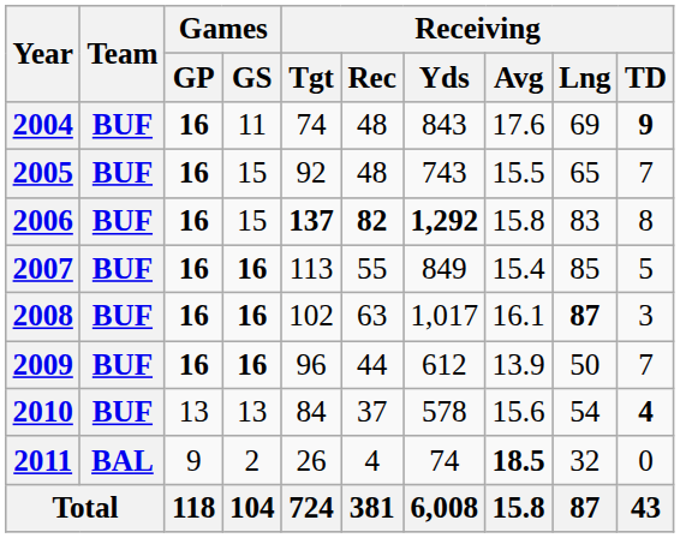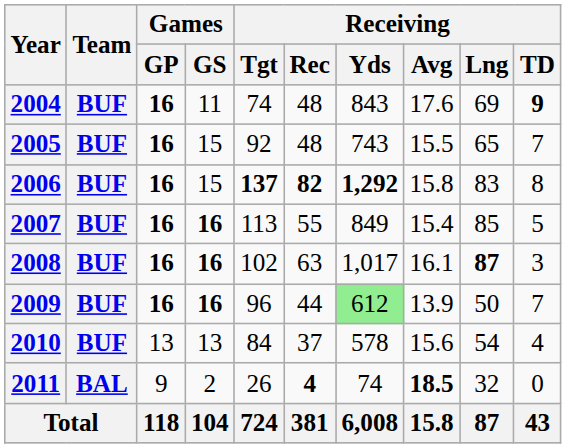2009 | Receiving / Yds: no background -> lightgreen background
2010 | Receiving / TD: bold -> normal
2011 | Receiving / Rec: normal -> bold
